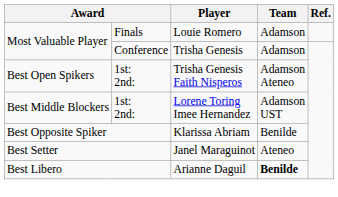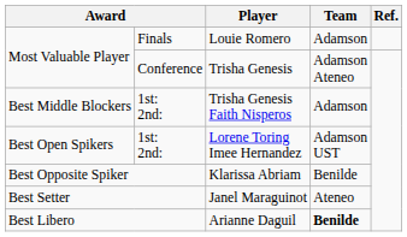Trisha Genesis | Team: Adamson -> Adamson Ateneo
Trisha Genesis Faith Nisperos | column 1: Best Open Spikers -> Best Middle Blockers
Trisha Genesis Faith Nisperos | Team: Adamson Ateneo -> Adamson
Lorene Toring Imee Hernandez | column 1: Best Middle Blockers -> Best Open Spikers
